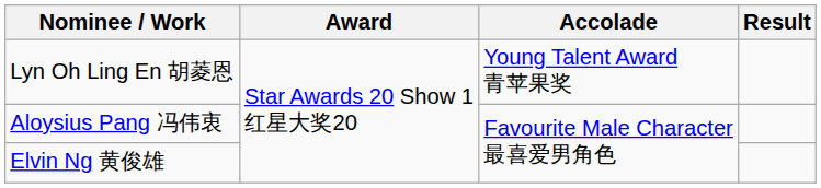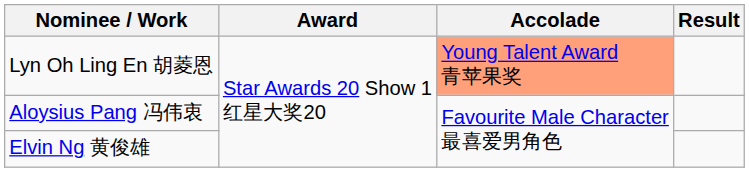Lyn Oh Ling En 胡菱恩 | Accolade: no background -> lightsalmon background
